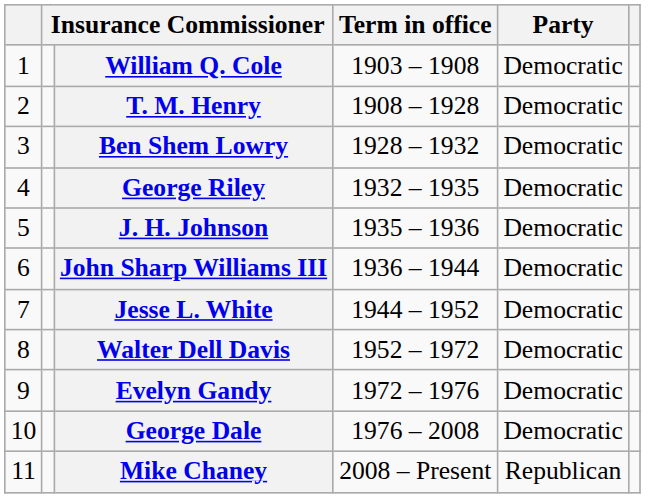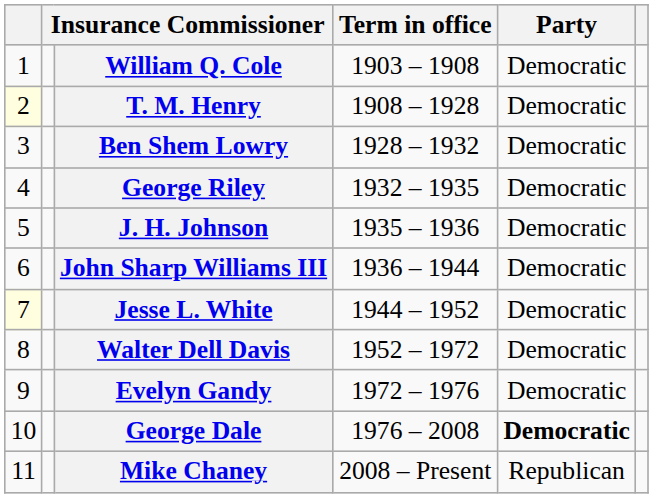T. M. Henry | column 1: no background -> lightyellow background
Jesse L. White | column 1: no background -> lightyellow background
George Dale | Party: normal -> bold
